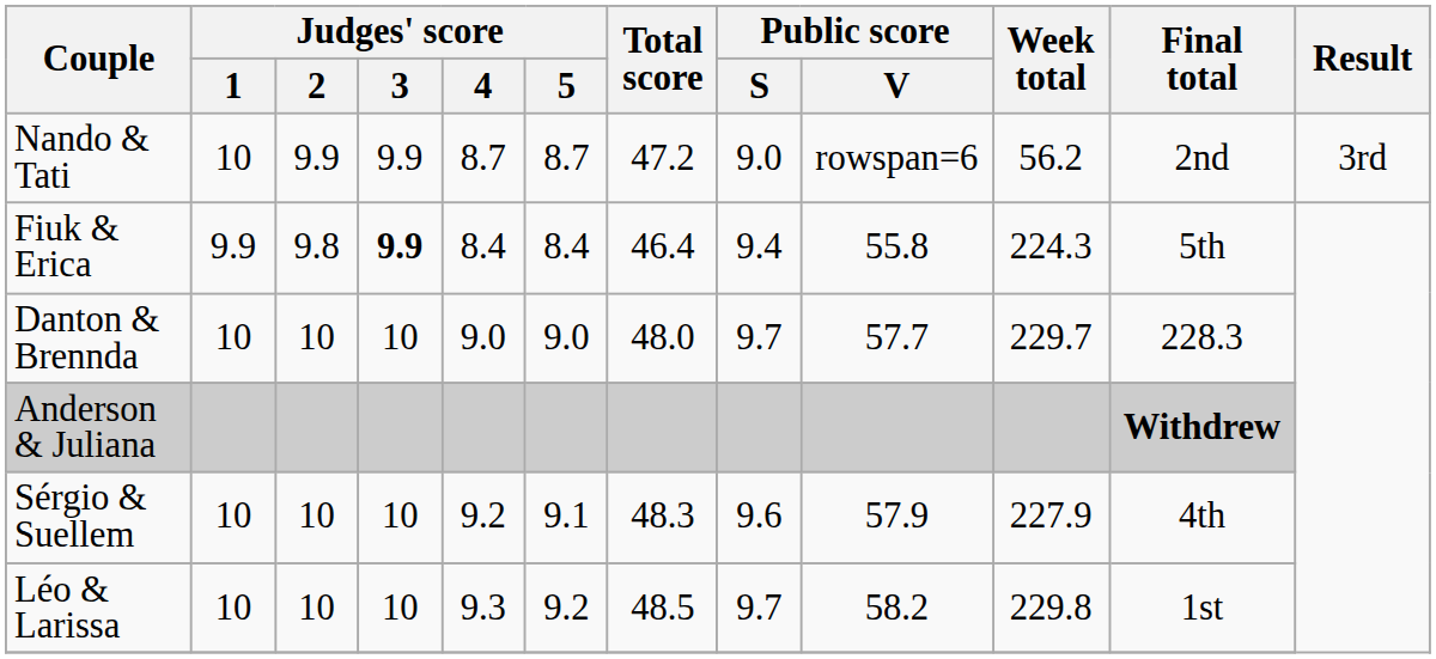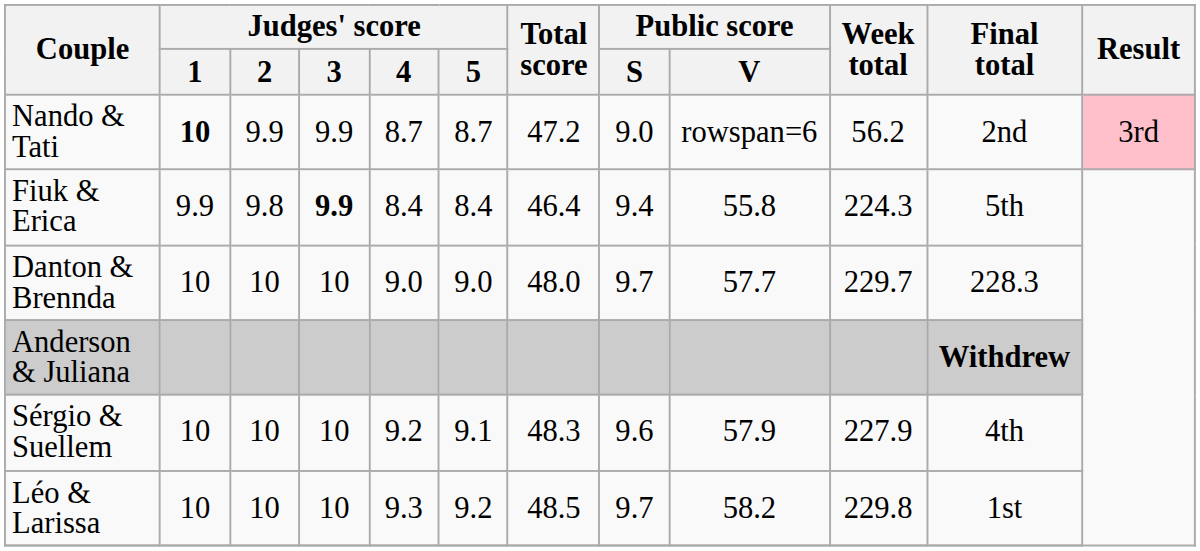Nando & Tati | Judges' score / 1: normal -> bold
Nando & Tati | Result: no background -> pink background
